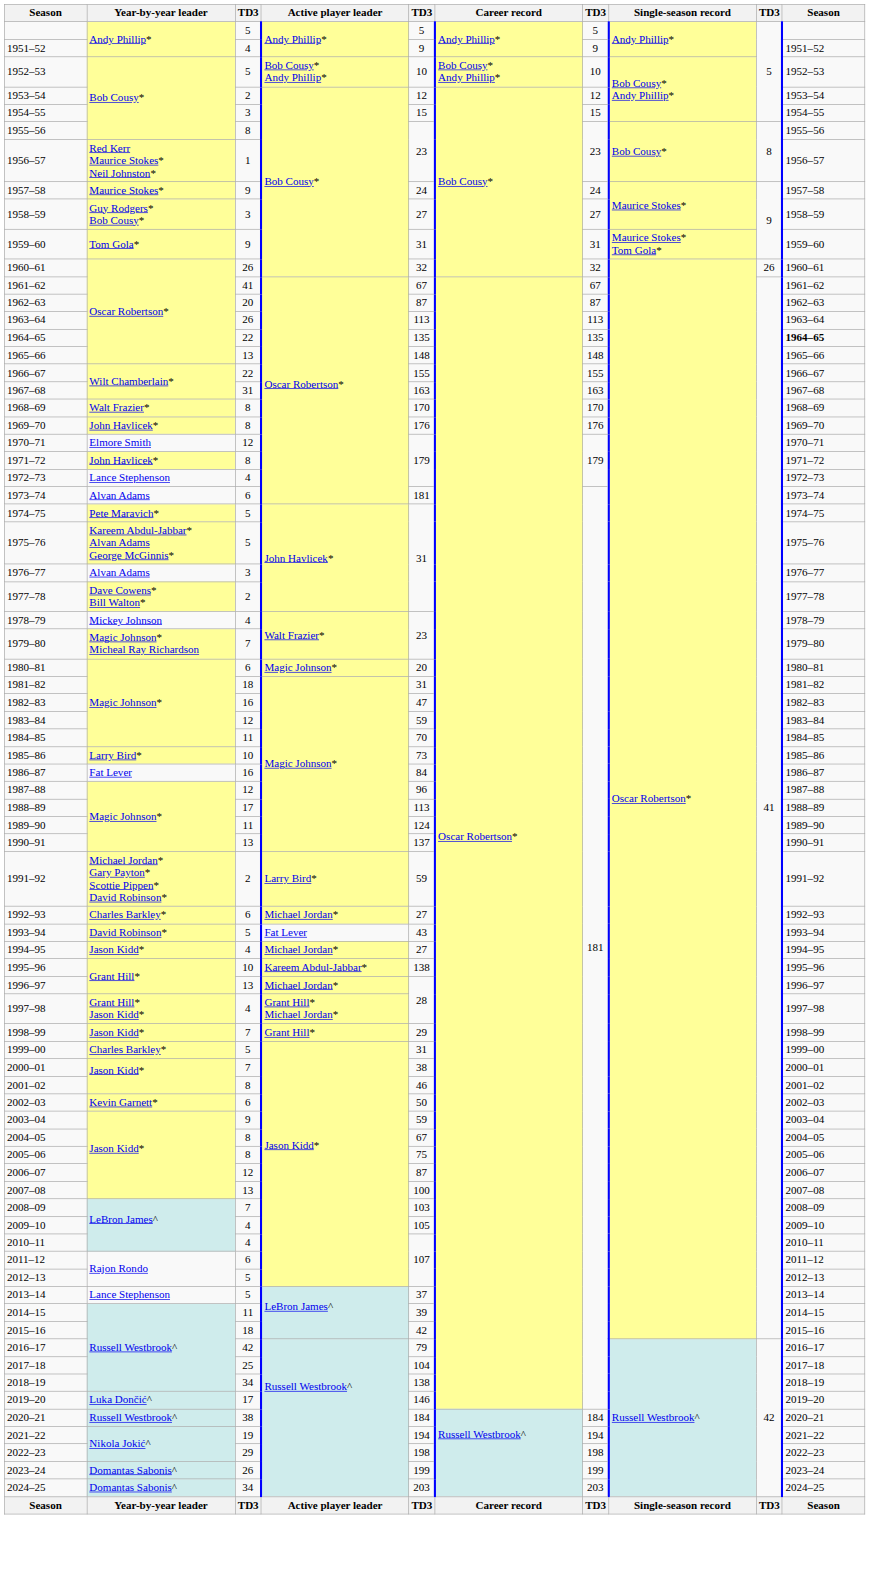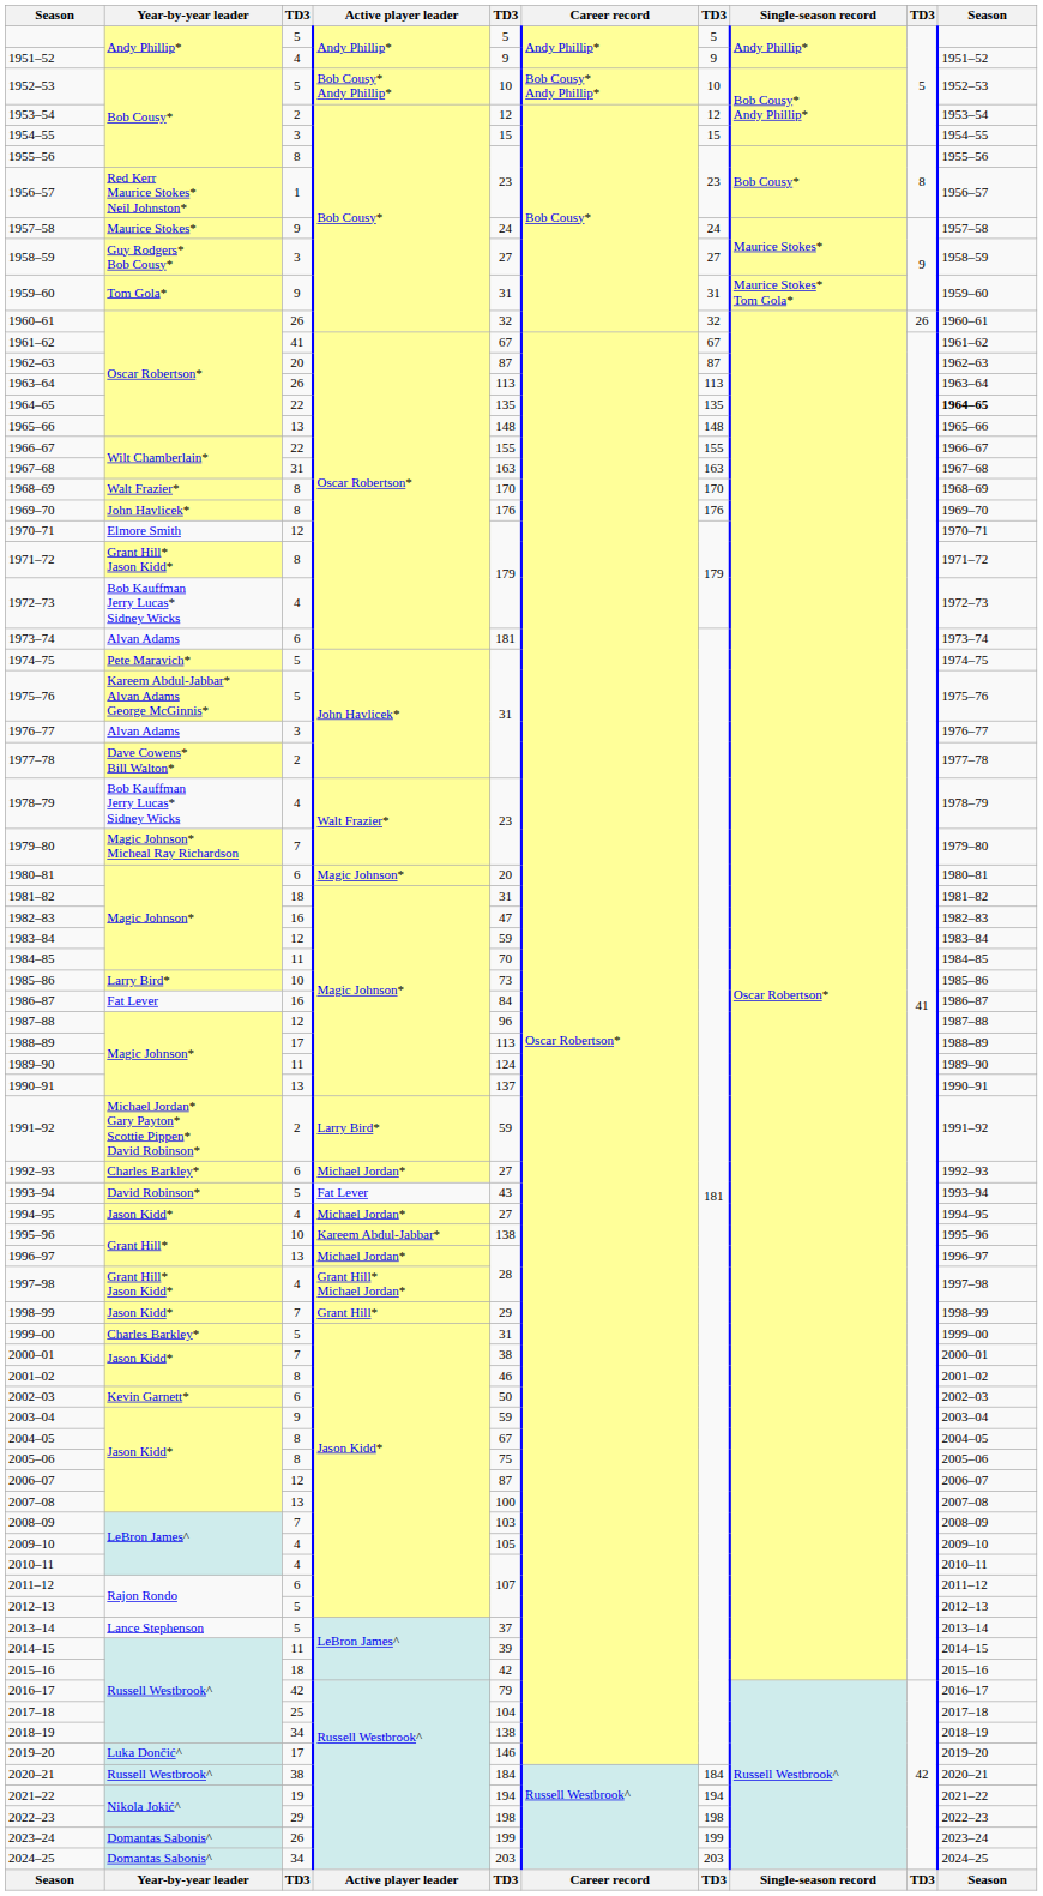row 23 | Year-by-year leader: John Havlicek* -> Grant Hill* Jason Kidd*
row 24 | Year-by-year leader: Lance Stephenson -> Bob Kauffman Jerry Lucas* Sidney Wicks
row 30 | Year-by-year leader: Mickey Johnson -> Bob Kauffman Jerry Lucas* Sidney Wicks
